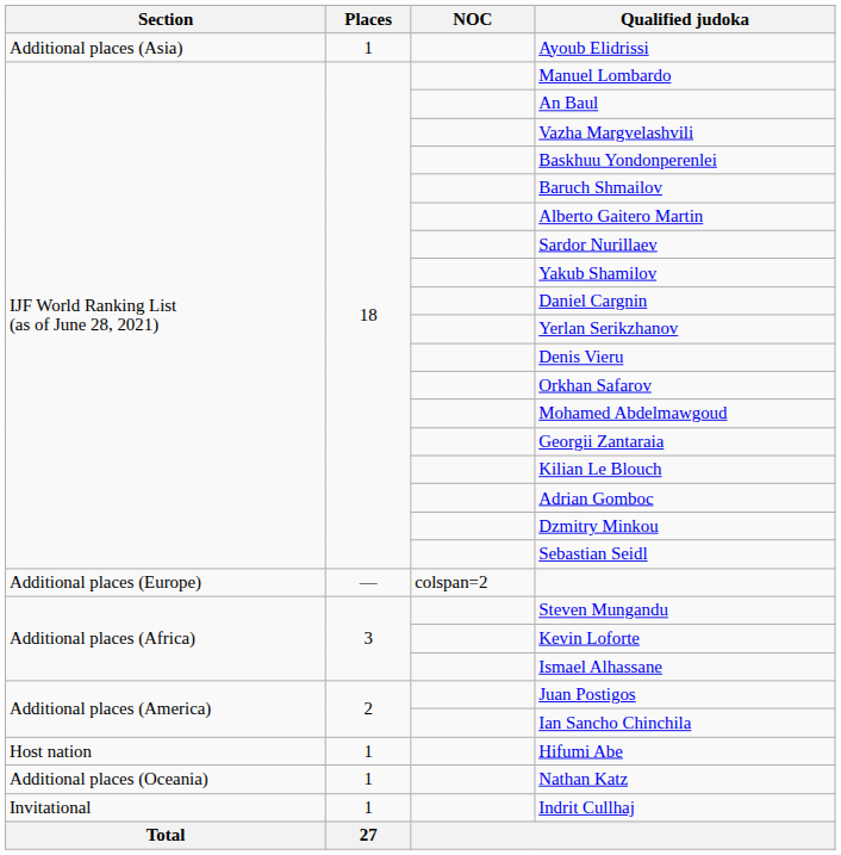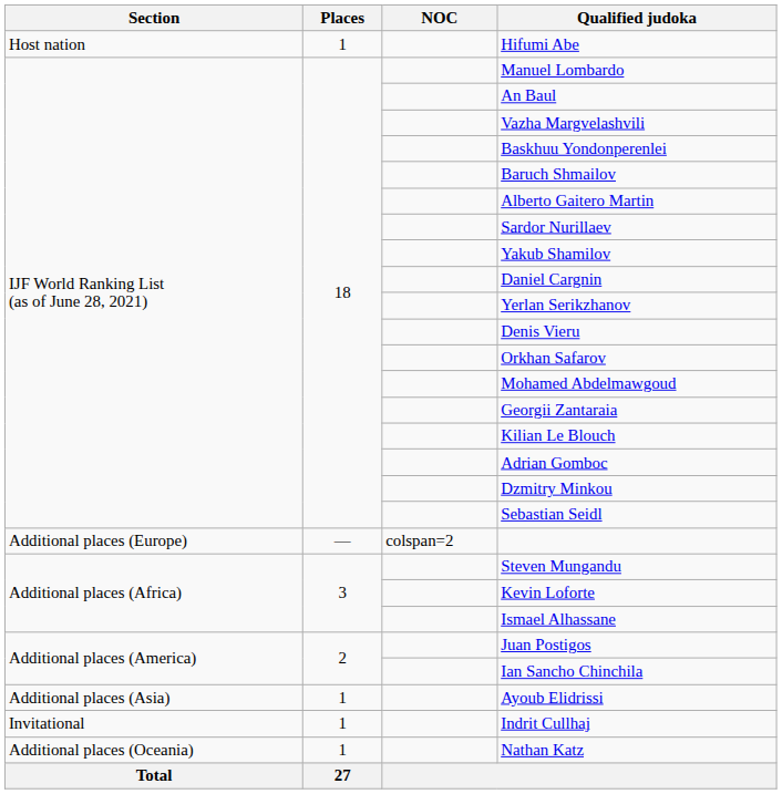rows swapped: Hifumi Abe <-> Ayoub Elidrissi
rows swapped: Nathan Katz <-> Indrit Cullhaj
